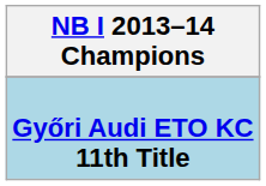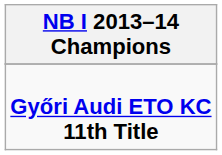row 2 | column 1: lightblue background -> no background
